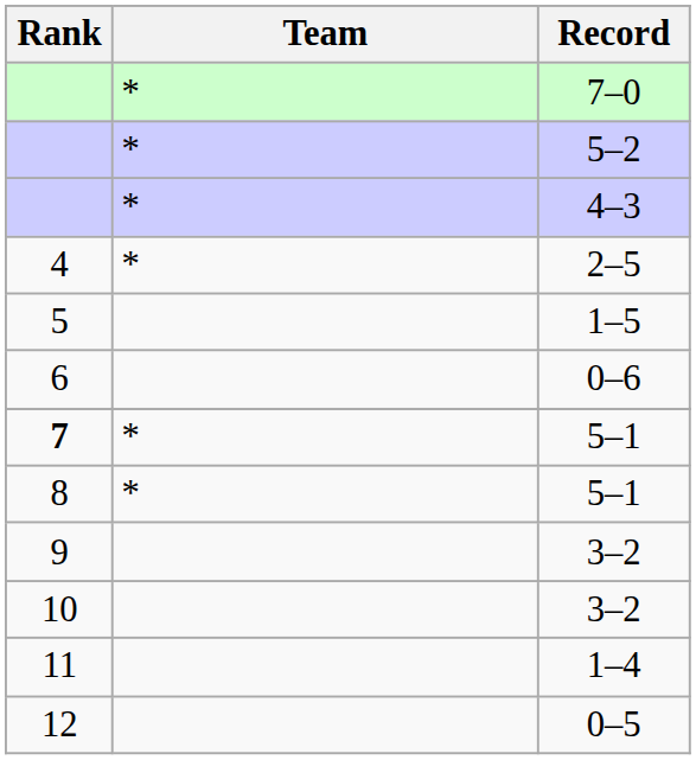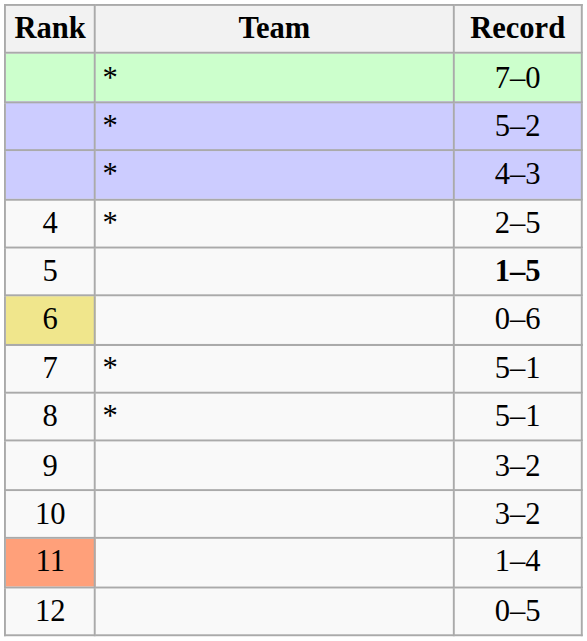5 | Record: normal -> bold
6 | Rank: no background -> khaki background
7 | Rank: bold -> normal
11 | Rank: no background -> lightsalmon background
